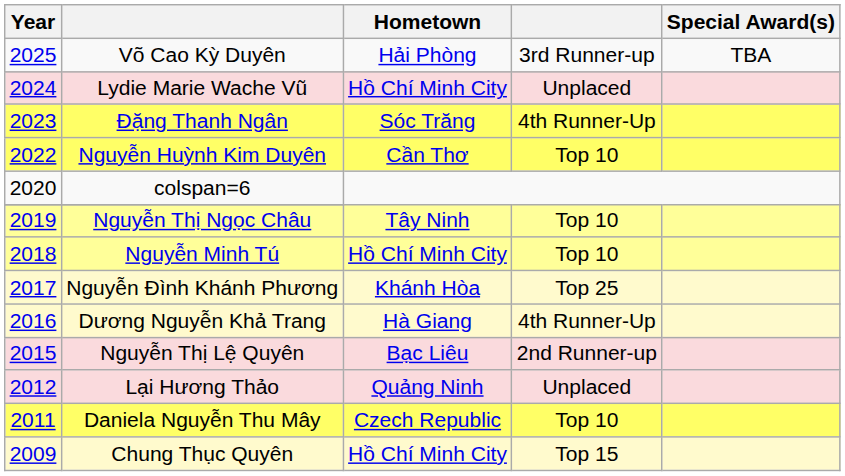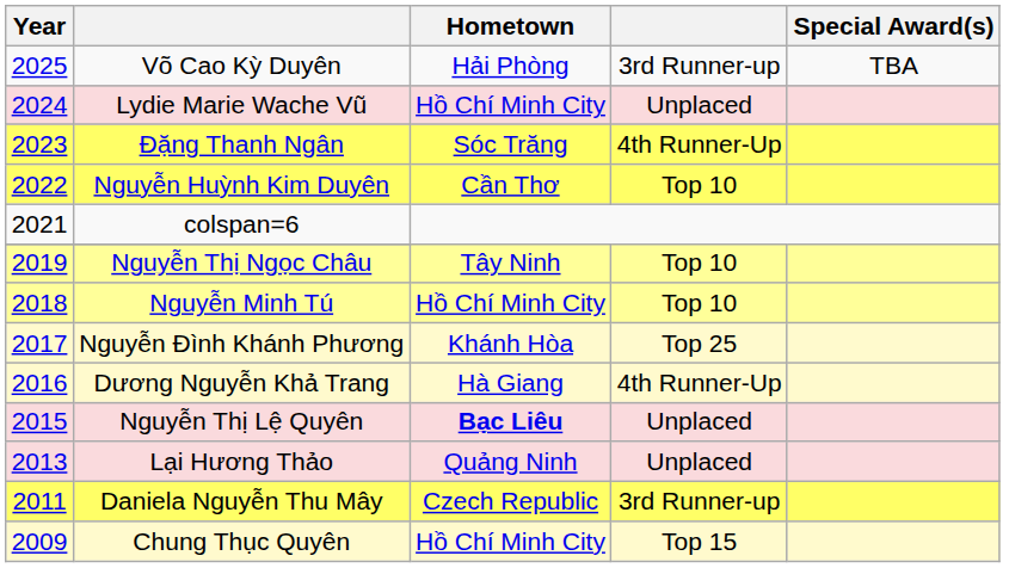colspan=6 | Year: 2020 -> 2021
Nguyễn Thị Lệ Quyên | Hometown: normal -> bold
Nguyễn Thị Lệ Quyên | column 4: 2nd Runner-up -> Unplaced
Lại Hương Thảo | Year: 2012 -> 2013
Daniela Nguyễn Thu Mây | column 4: Top 10 -> 3rd Runner-up
